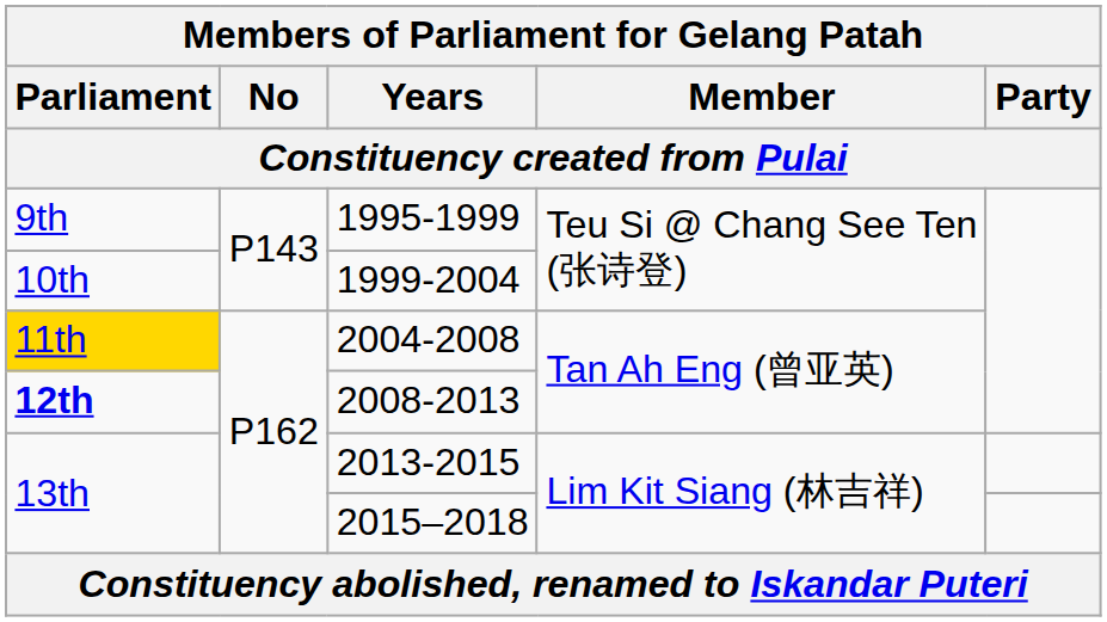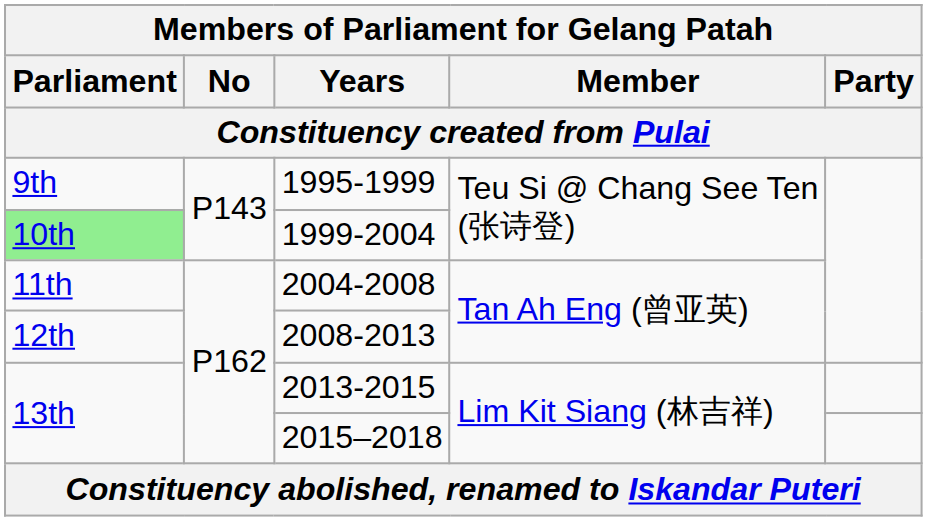1999-2004 | Parliament: no background -> lightgreen background
2004-2008 | Parliament: gold background -> no background
2008-2013 | Parliament: bold -> normal
